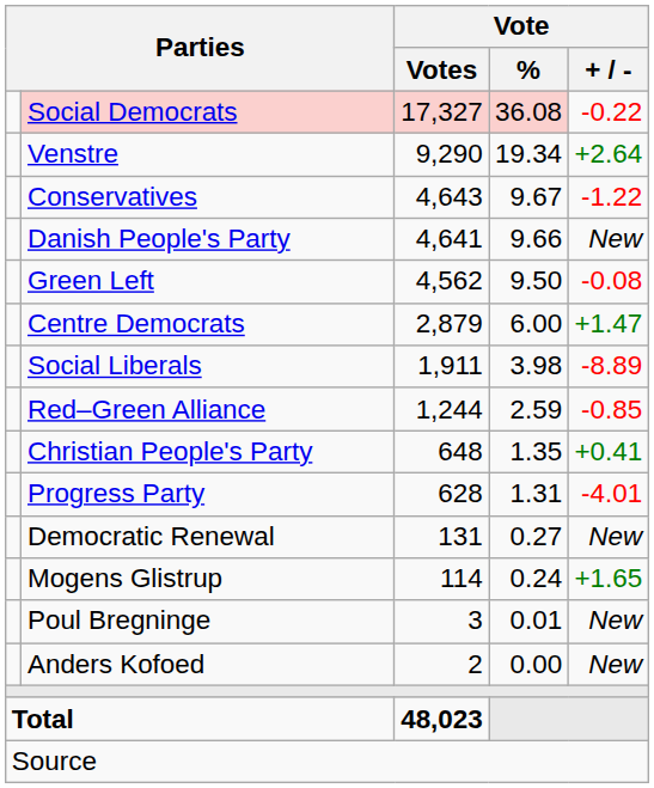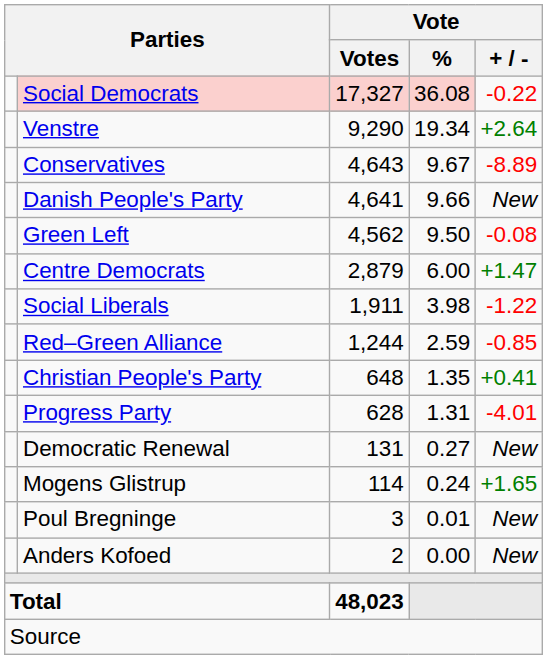Conservatives | Vote / + / -: -1.22 -> -8.89
Social Liberals | Vote / + / -: -8.89 -> -1.22
